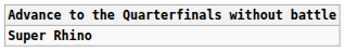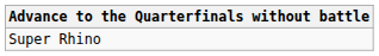row 2 | column 1: bold -> normal
